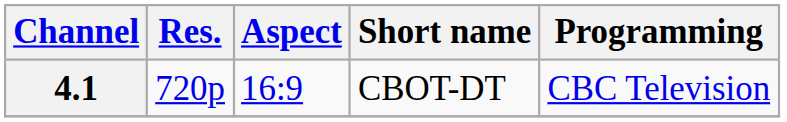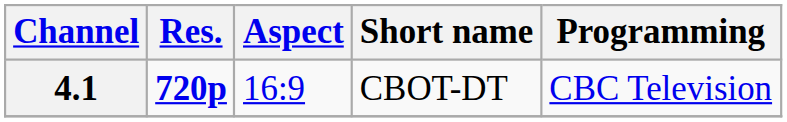4.1 | Res.: normal -> bold
